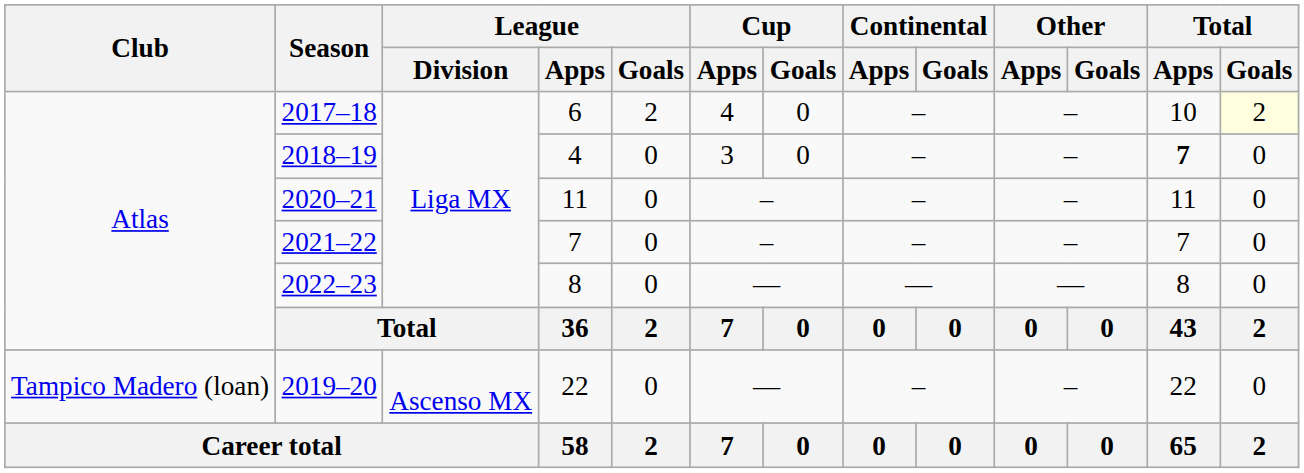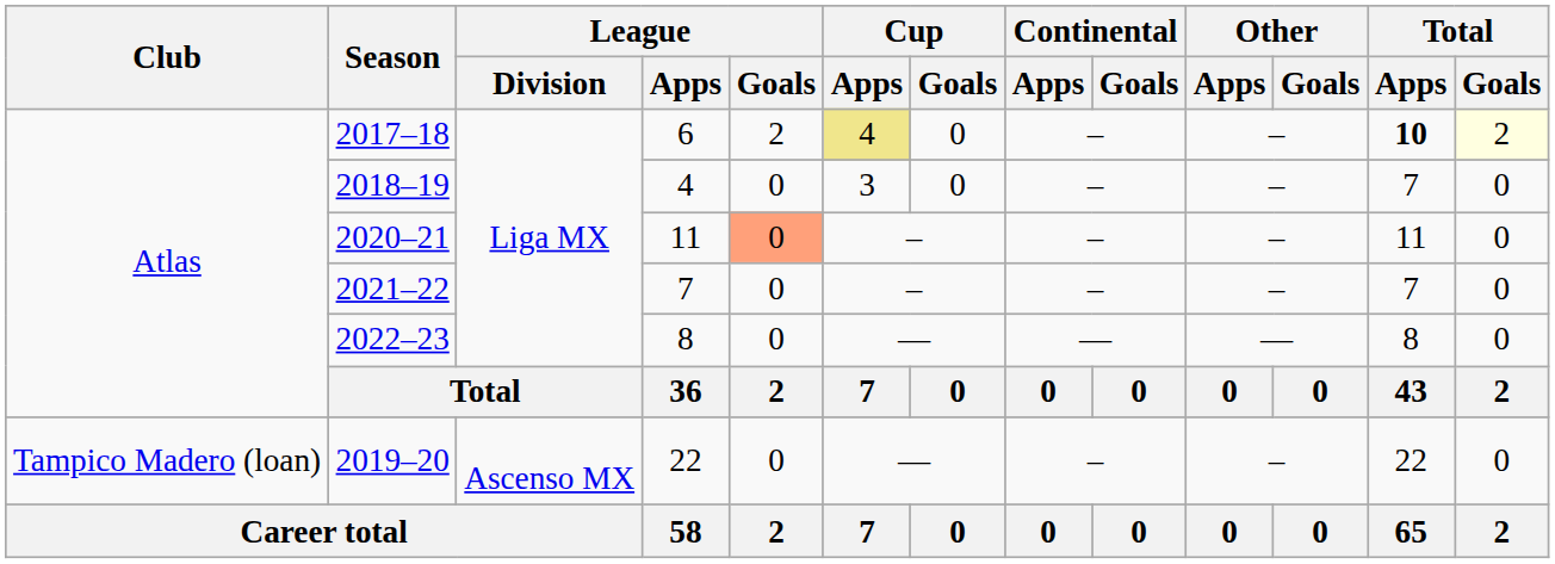2017–18 | Cup / Apps: no background -> khaki background
2017–18 | Total / Apps: normal -> bold
2018–19 | Total / Apps: bold -> normal
2020–21 | League / Goals: no background -> lightsalmon background
